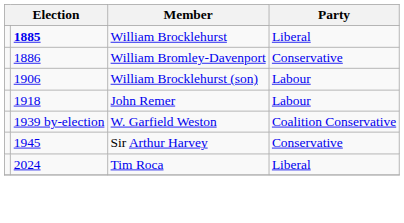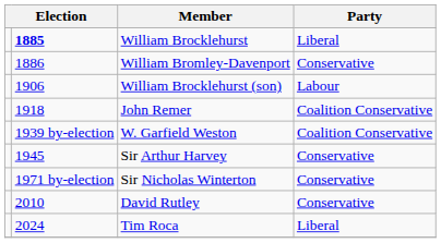John Remer | Party: Labour -> Coalition Conservative
+ row: 1971 by-election | Sir Nicholas Winterton | Conservative
+ row: 2010 | David Rutley | Conservative
